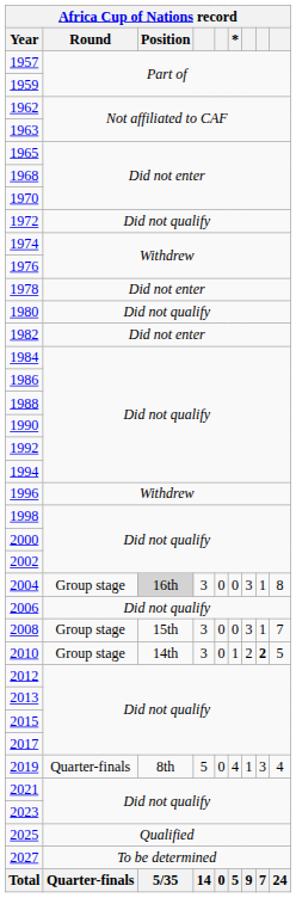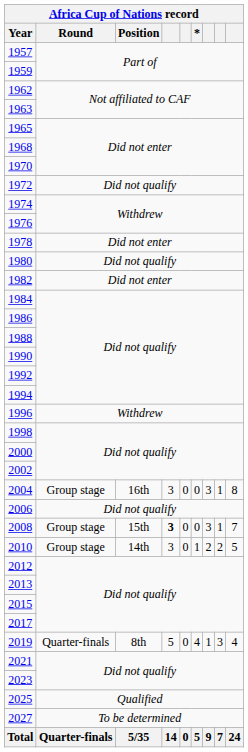2004 | Position: lightgrey background -> no background
2008 | column 4: normal -> bold
2010 | column 8: bold -> normal
